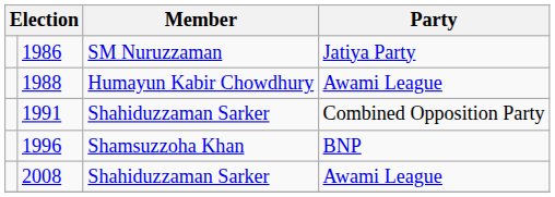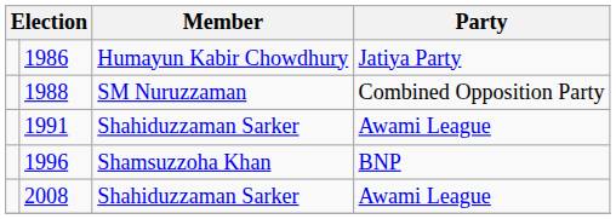1986 | Member: SM Nuruzzaman -> Humayun Kabir Chowdhury
1988 | Member: Humayun Kabir Chowdhury -> SM Nuruzzaman
1988 | Party: Awami League -> Combined Opposition Party
1991 | Party: Combined Opposition Party -> Awami League
